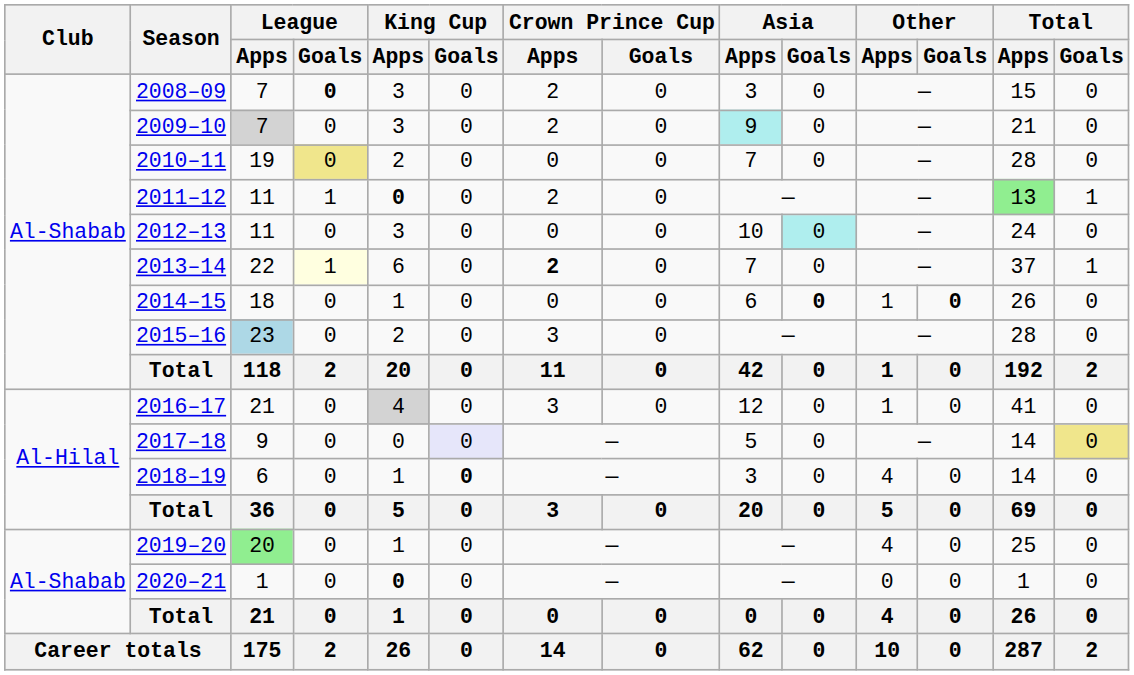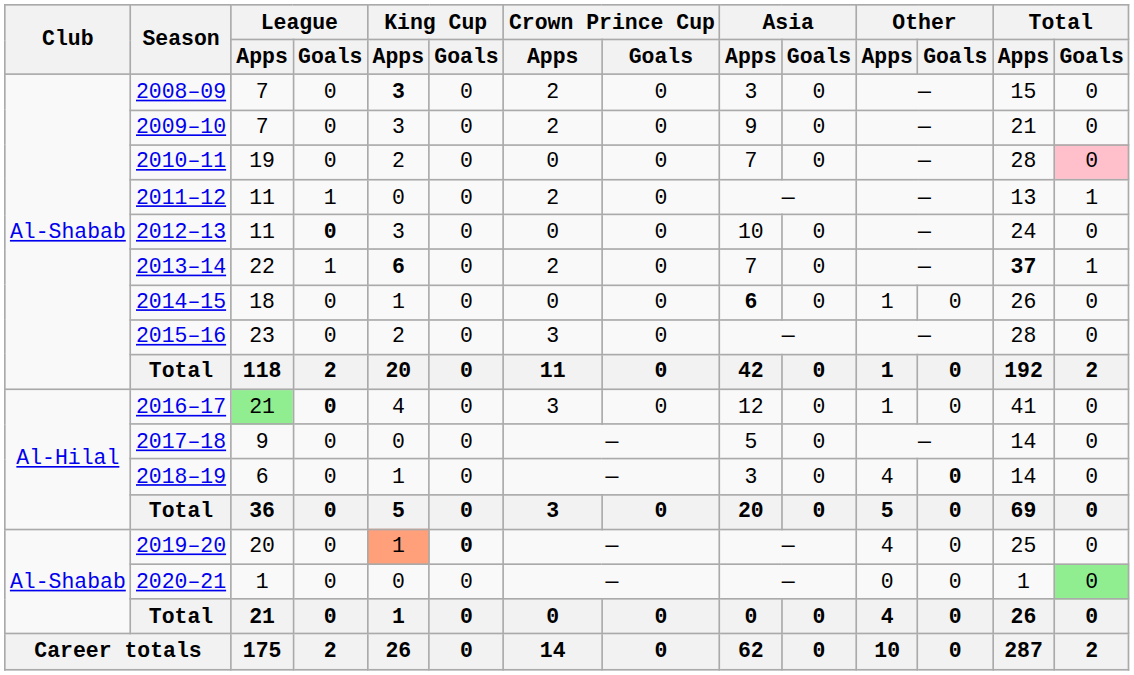2008–09 | League / Goals: bold -> normal
2008–09 | King Cup / Apps: normal -> bold
2009–10 | League / Apps: lightgrey background -> no background
2009–10 | Asia / Apps: paleturquoise background -> no background
2010–11 | League / Goals: khaki background -> no background
2010–11 | Total / Goals: no background -> pink background
2011–12 | King Cup / Apps: bold -> normal
2011–12 | Total / Apps: lightgreen background -> no background
2012–13 | League / Goals: normal -> bold
2012–13 | Asia / Goals: paleturquoise background -> no background
2013–14 | League / Goals: lightyellow background -> no background
2013–14 | King Cup / Apps: normal -> bold
2013–14 | Crown Prince Cup / Apps: bold -> normal
2013–14 | Total / Apps: normal -> bold
2014–15 | Asia / Apps: normal -> bold
2014–15 | Asia / Goals: bold -> normal
2014–15 | Other / Goals: bold -> normal
2015–16 | League / Apps: lightblue background -> no background
2016–17 | League / Apps: no background -> lightgreen background
2016–17 | League / Goals: normal -> bold
2016–17 | King Cup / Apps: lightgrey background -> no background
2017–18 | King Cup / Goals: lavender background -> no background
2017–18 | Total / Goals: khaki background -> no background
2018–19 | King Cup / Goals: bold -> normal
2018–19 | Other / Goals: normal -> bold
2019–20 | League / Apps: lightgreen background -> no background
2019–20 | King Cup / Apps: no background -> lightsalmon background
2019–20 | King Cup / Goals: normal -> bold
2020–21 | King Cup / Apps: bold -> normal
2020–21 | Total / Goals: no background -> lightgreen background
